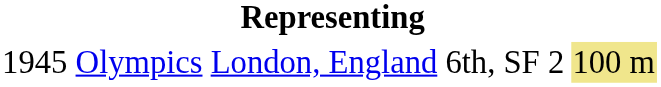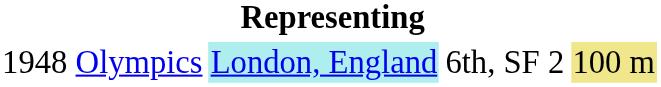Olympics | column 1: 1945 -> 1948
Olympics | column 3: no background -> paleturquoise background
